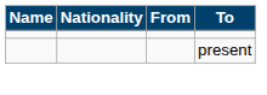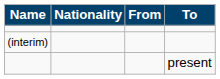+ row: (interim)
